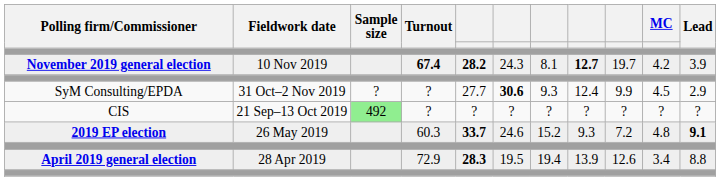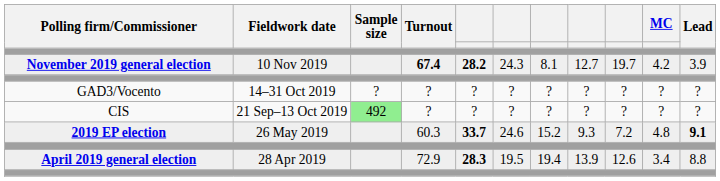November 2019 general election | column 8: bold -> normal
- row: SyM Consulting/EPDA | 31 Oct–2 Nov 2019 | ? | ? | 27.7 | 30.6 | 9.3 | 12.4 | 9.9 | 4.5 | 2.9
+ row: GAD3/Vocento | 14–31 Oct 2019 | ? | ? | ? | ? | ? | ? | ? | ? | ?
